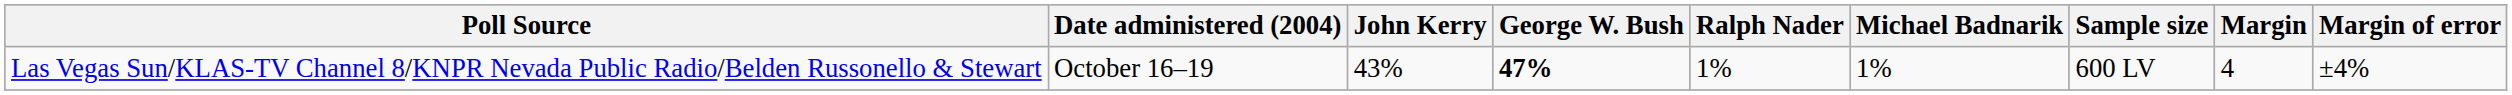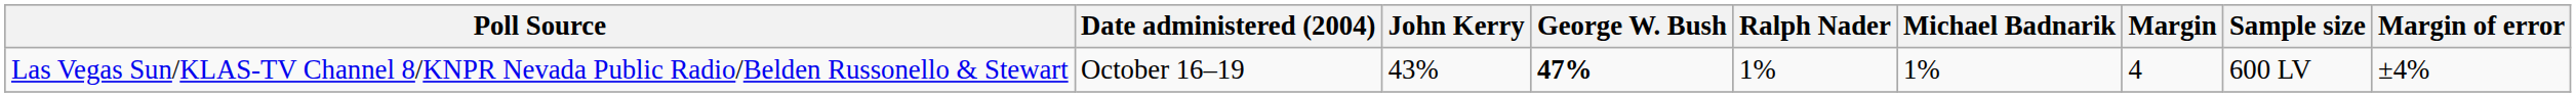columns swapped: Margin <-> Sample size
